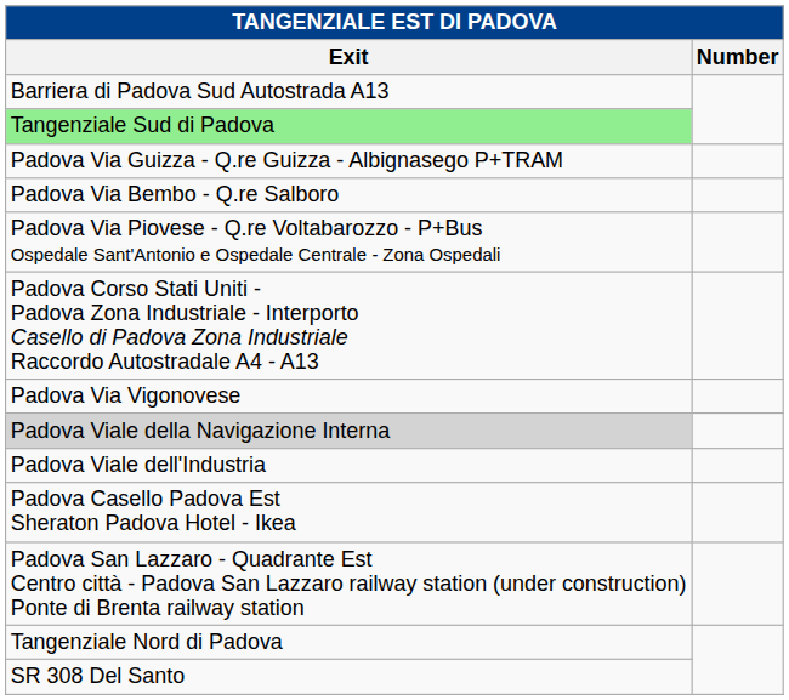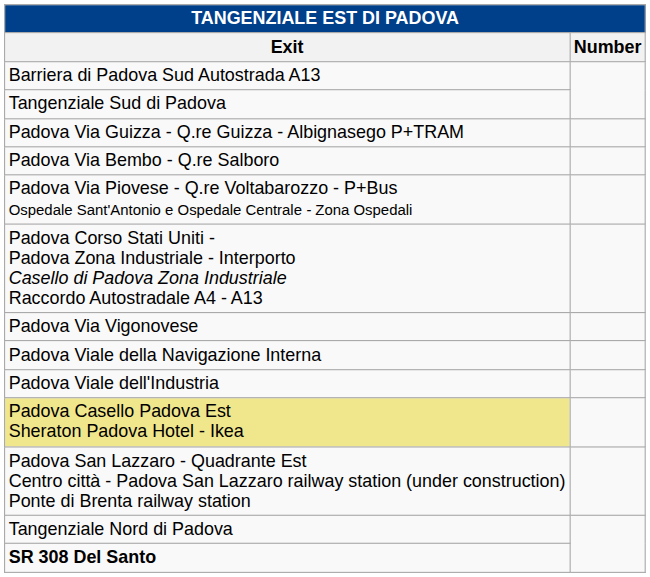Tangenziale Sud di Padova | Exit: lightgreen background -> no background
Padova Viale della Navigazione Interna | Exit: lightgrey background -> no background
Padova Casello Padova Est Sheraton Padova Hotel - Ikea | Exit: no background -> khaki background
SR 308 Del Santo | Exit: normal -> bold
